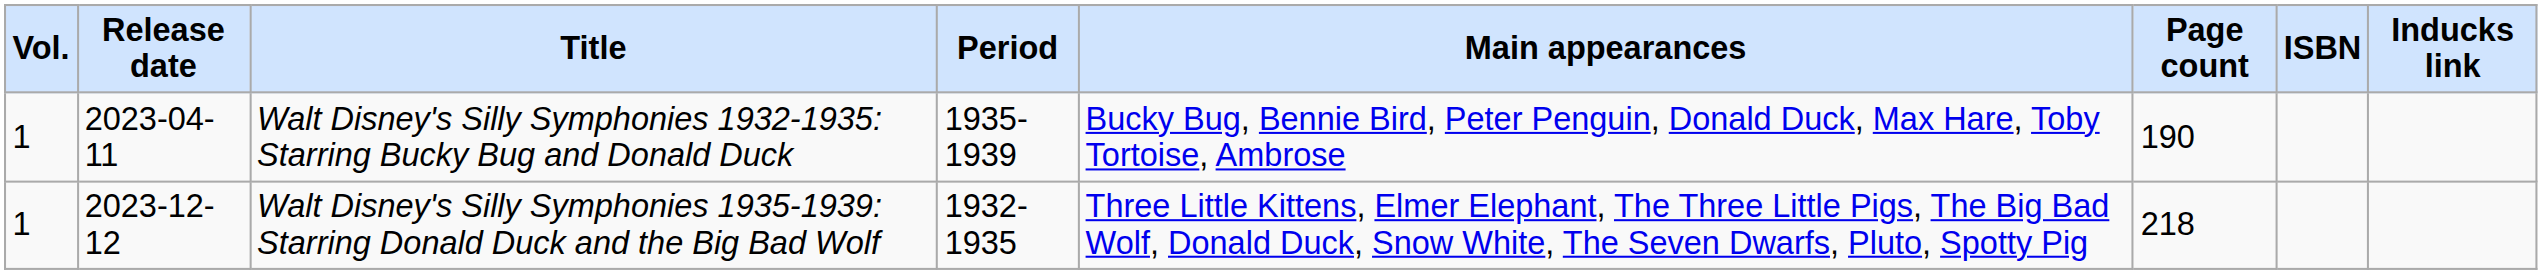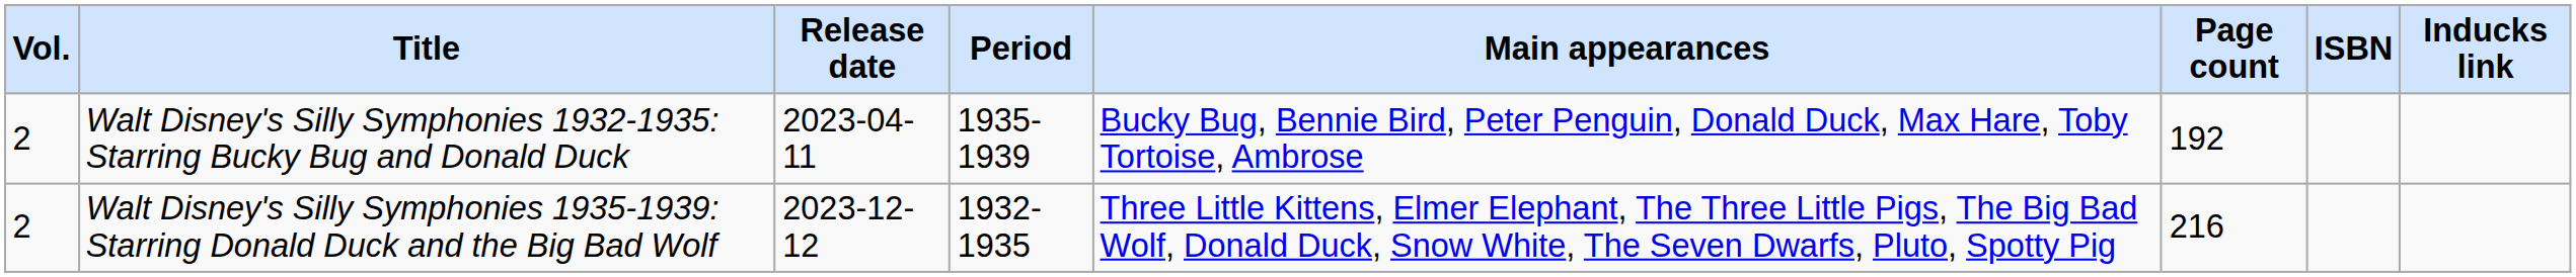columns swapped: Release date <-> Title
row 2 | Vol.: 1 -> 2
row 2 | Page count: 190 -> 192
row 3 | Vol.: 1 -> 2
row 3 | Page count: 218 -> 216
